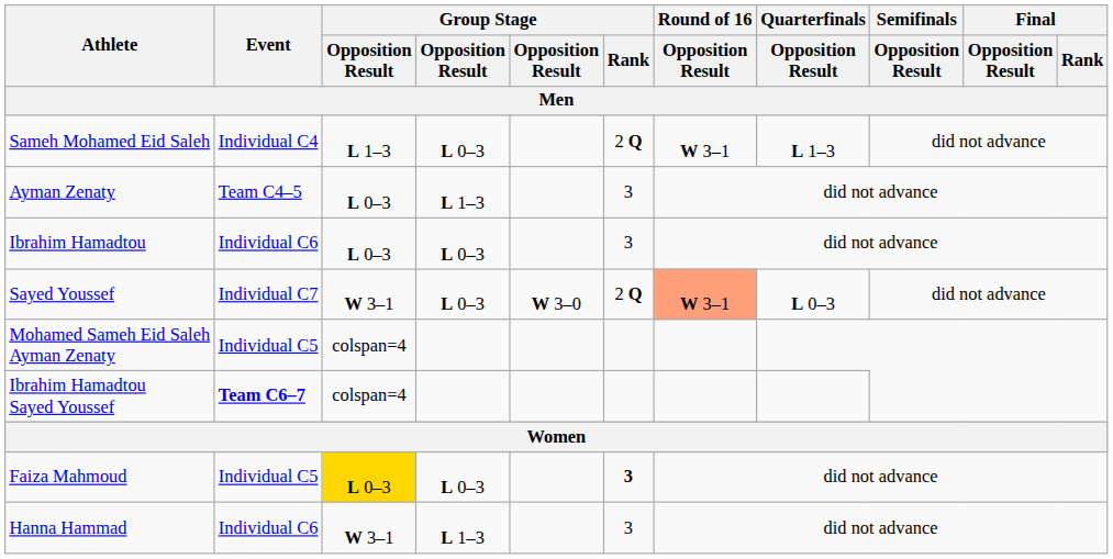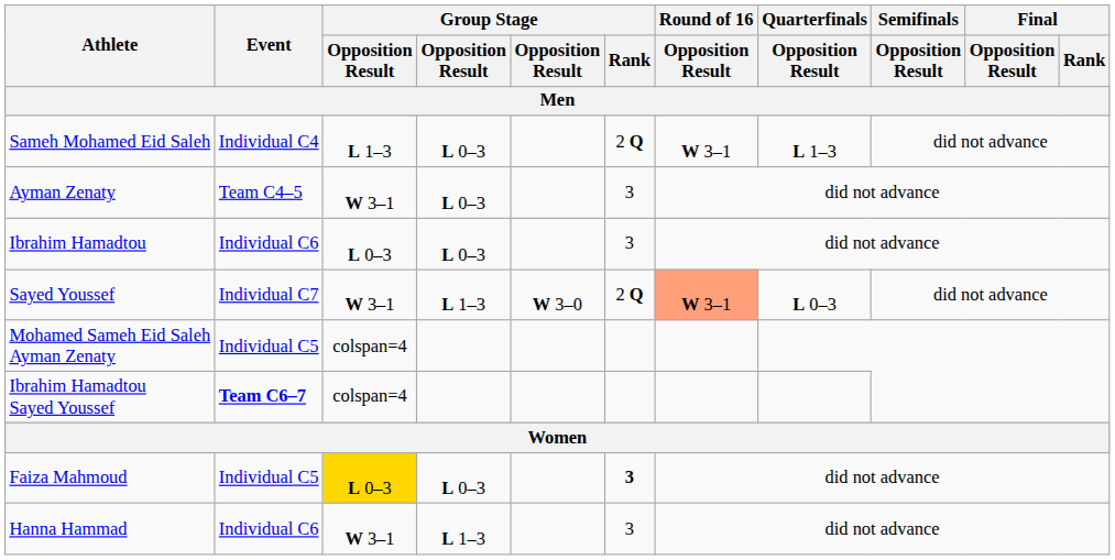Ayman Zenaty | column 3: L 0–3 -> W 3–1
Ayman Zenaty | column 4: L 1–3 -> L 0–3
Sayed Youssef | column 4: L 0–3 -> L 1–3
